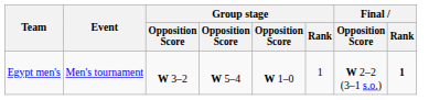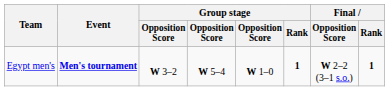Egypt men's | Event: normal -> bold
Egypt men's | Group stage / Rank: normal -> bold
